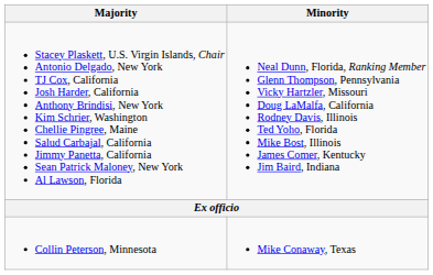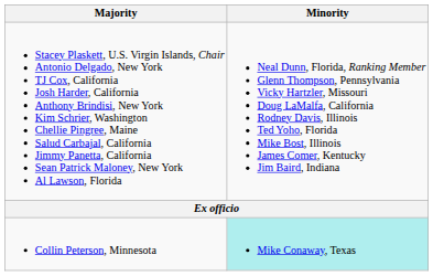Collin Peterson, Minnesota | Minority: no background -> paleturquoise background
